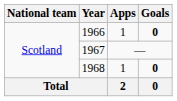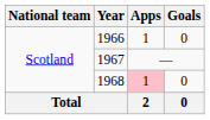1966 | Goals: bold -> normal
1968 | Apps: no background -> pink background
1968 | Goals: bold -> normal
